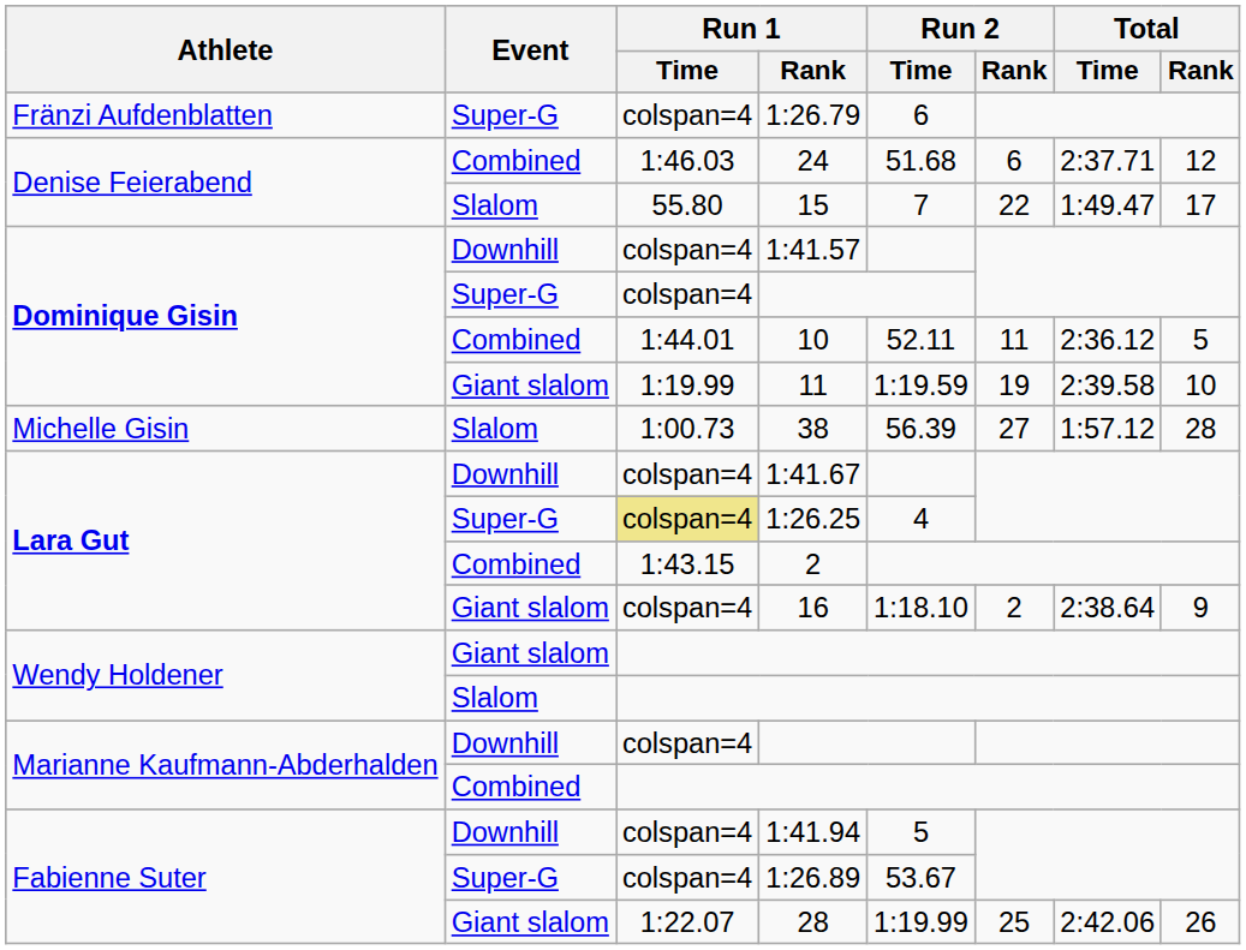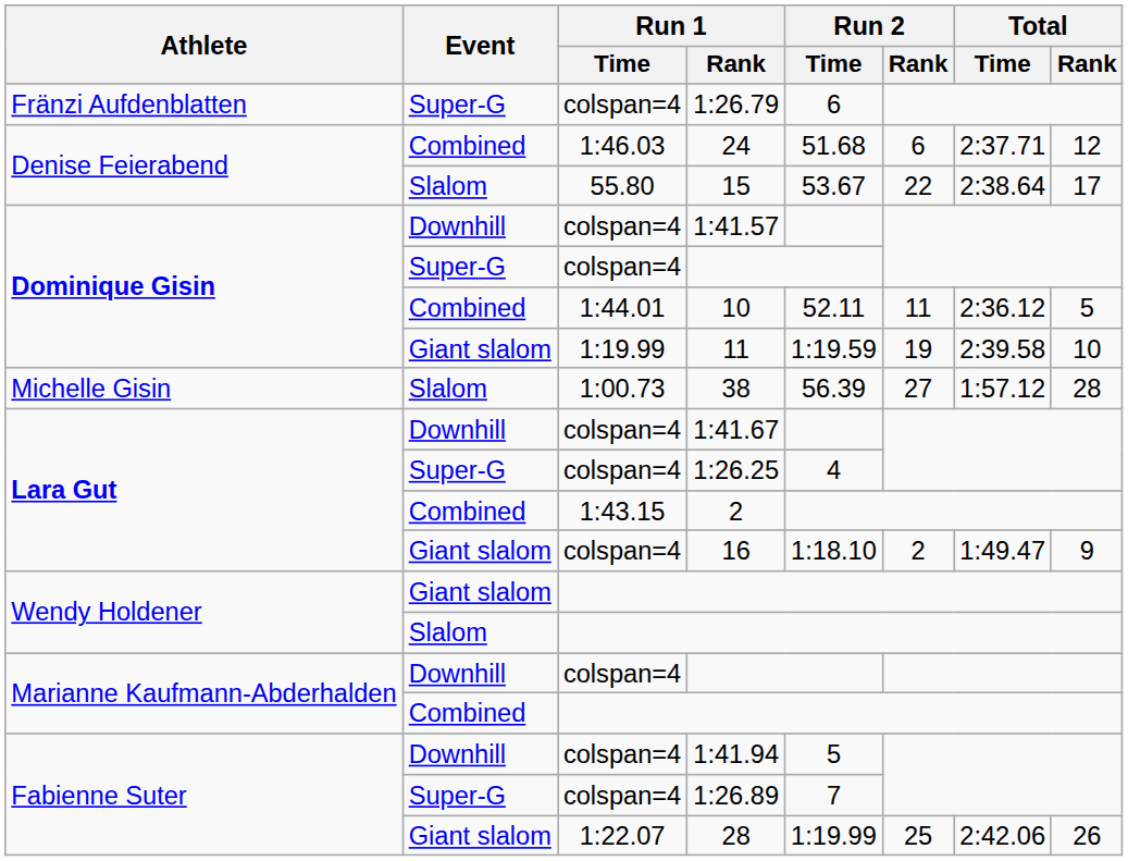15 | Run 2 / Time: 7 -> 53.67
15 | Total / Time: 1:49.47 -> 2:38.64
1:26.25 | Run 1 / Time: khaki background -> no background
16 | Total / Time: 2:38.64 -> 1:49.47
1:26.89 | Run 2 / Time: 53.67 -> 7
